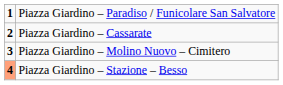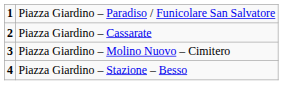Piazza Giardino – Stazione – Besso | column 1: lightsalmon background -> no background
